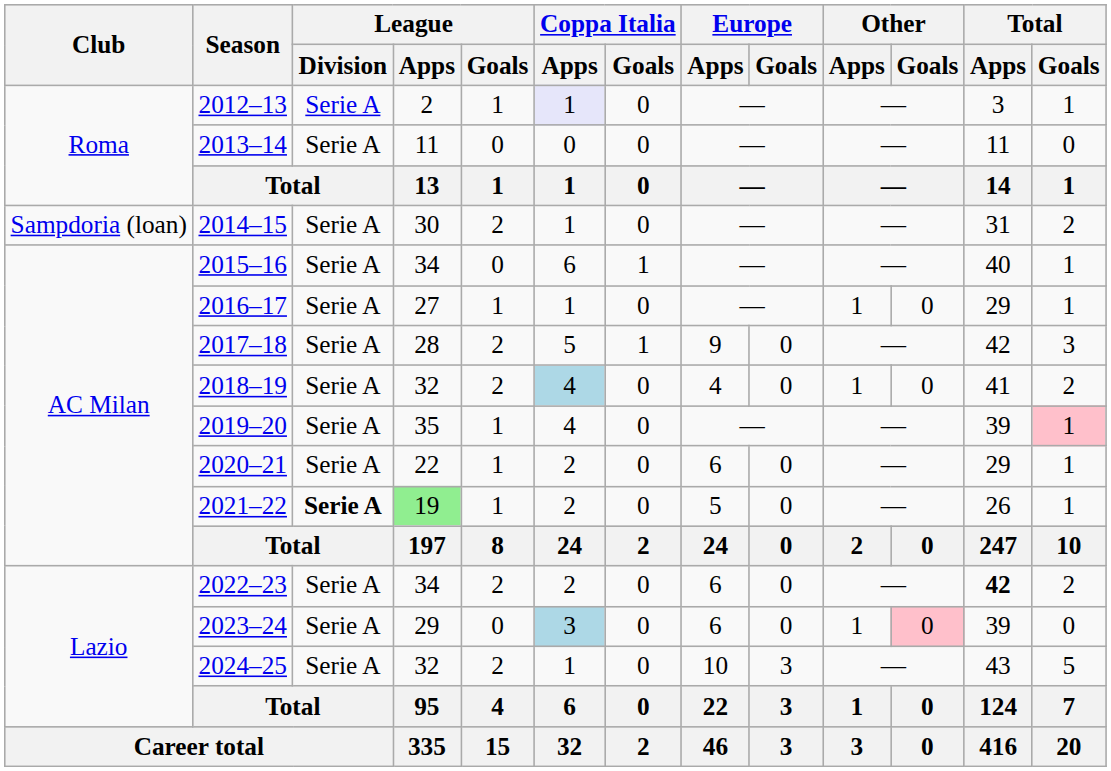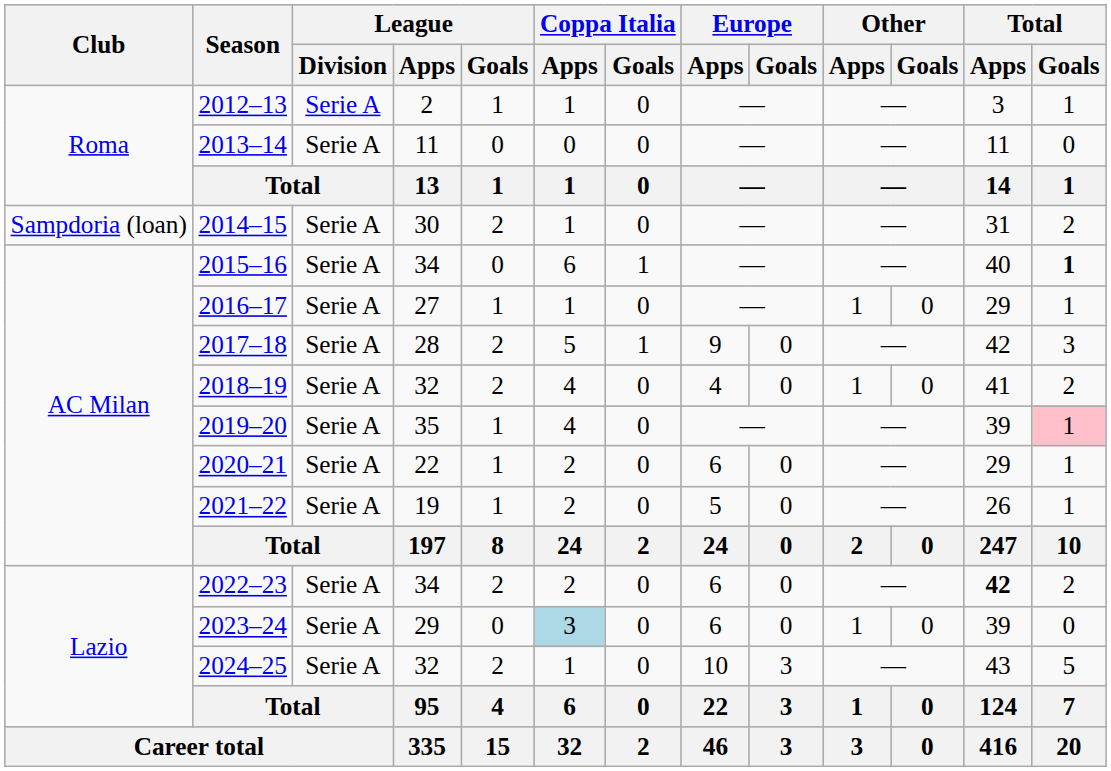2012–13 | Coppa Italia / Apps: lavender background -> no background
2015–16 | Total / Goals: normal -> bold
2018–19 | Coppa Italia / Apps: lightblue background -> no background
2021–22 | League / Division: bold -> normal
2021–22 | League / Apps: lightgreen background -> no background
2023–24 | Other / Goals: pink background -> no background
